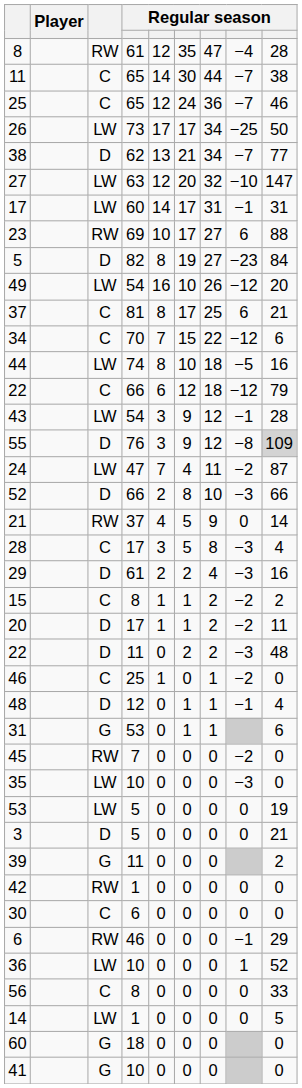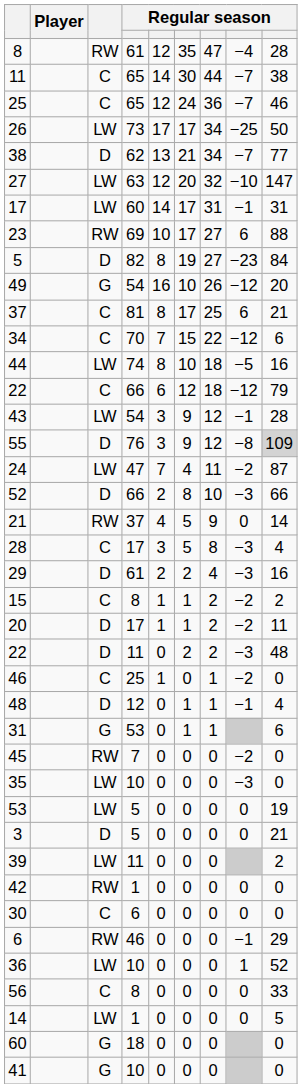49 | column 3: LW -> G
39 | column 3: G -> LW
